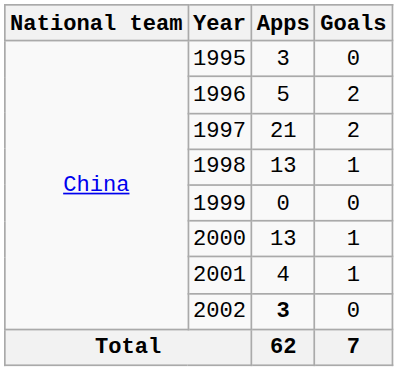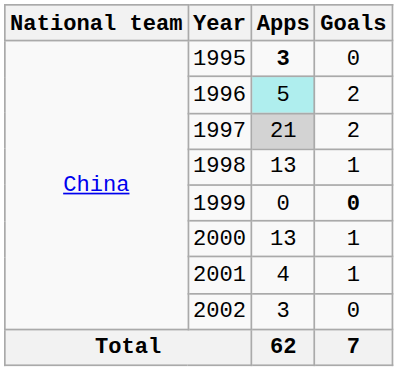1995 | Apps: normal -> bold
1996 | Apps: no background -> paleturquoise background
1997 | Apps: no background -> lightgrey background
1999 | Goals: normal -> bold
2002 | Apps: bold -> normal
